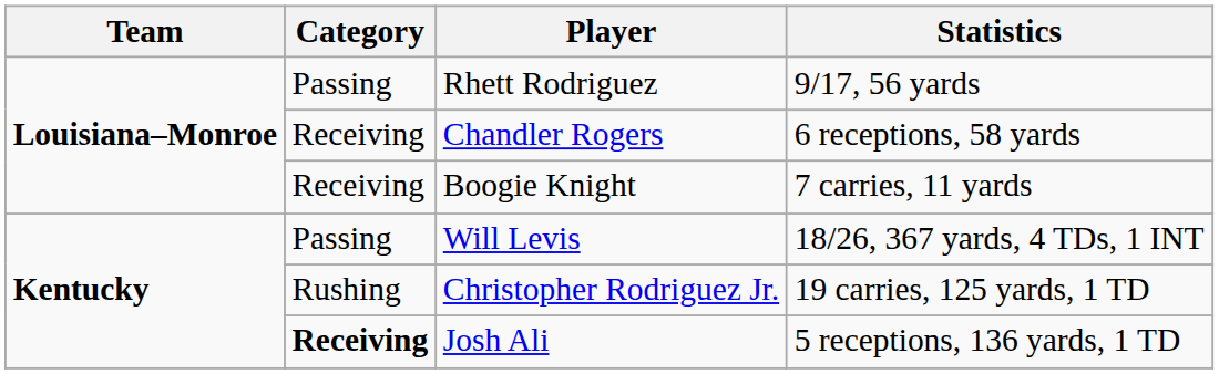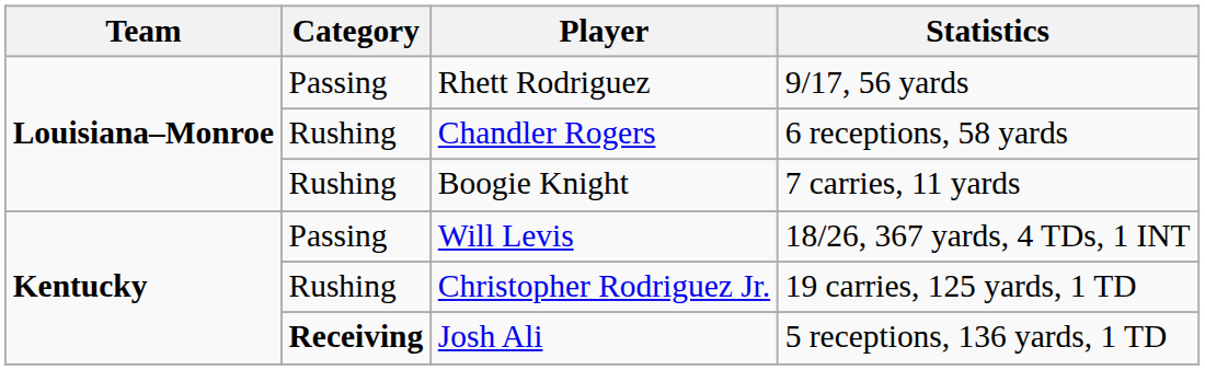Chandler Rogers | Category: Receiving -> Rushing
Boogie Knight | Category: Receiving -> Rushing
